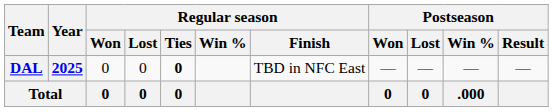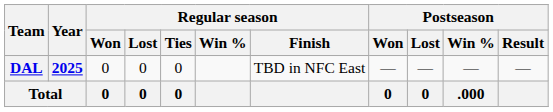DAL | Regular season / Ties: bold -> normal
